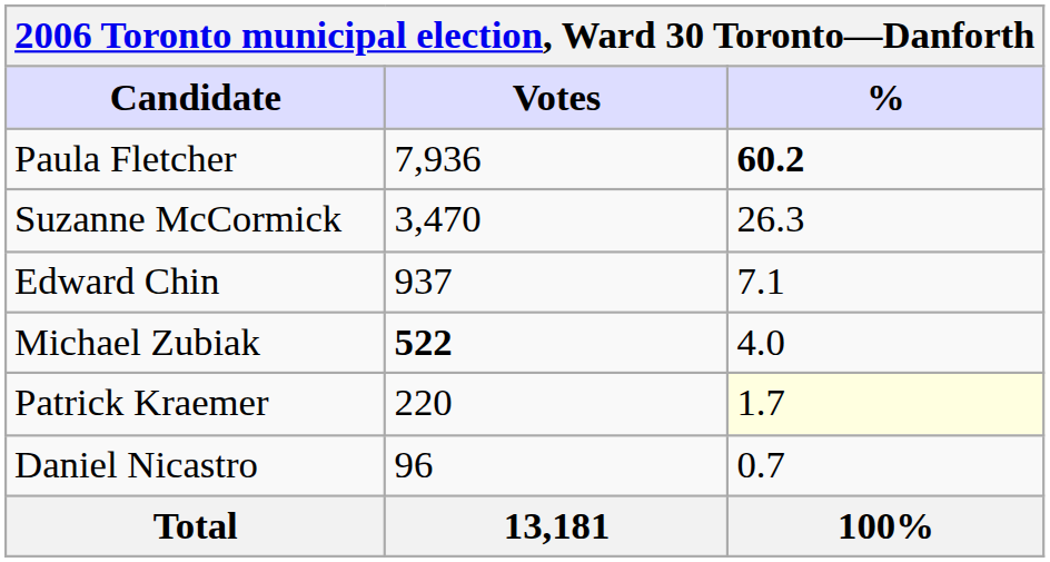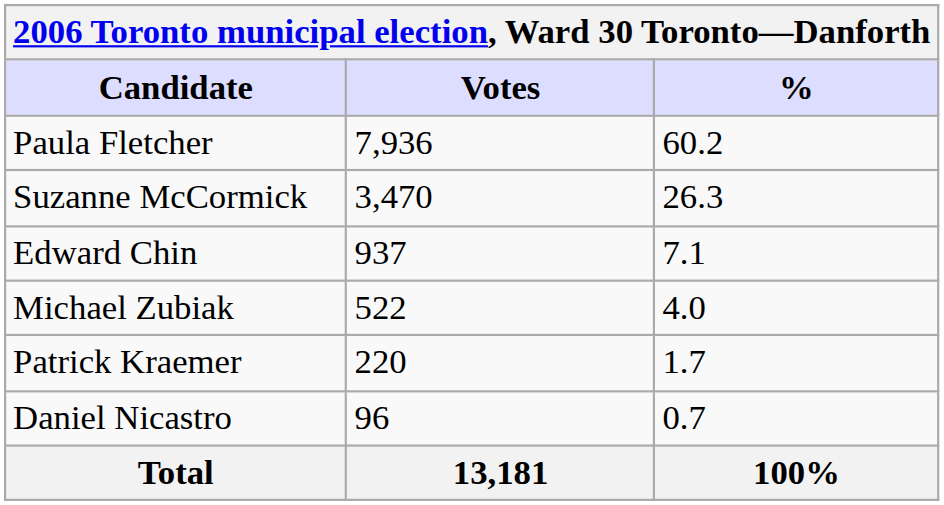Paula Fletcher | %: bold -> normal
Michael Zubiak | Votes: bold -> normal
Patrick Kraemer | %: lightyellow background -> no background
